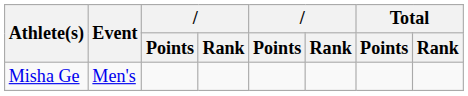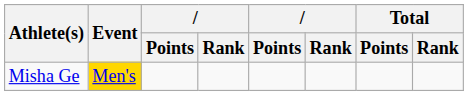Misha Ge | Event: no background -> gold background
